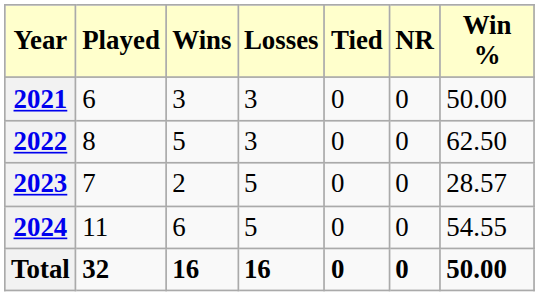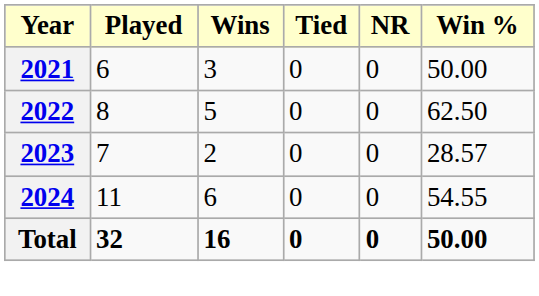- column: Losses | 3 | 3 | 5 | 5 | 16
